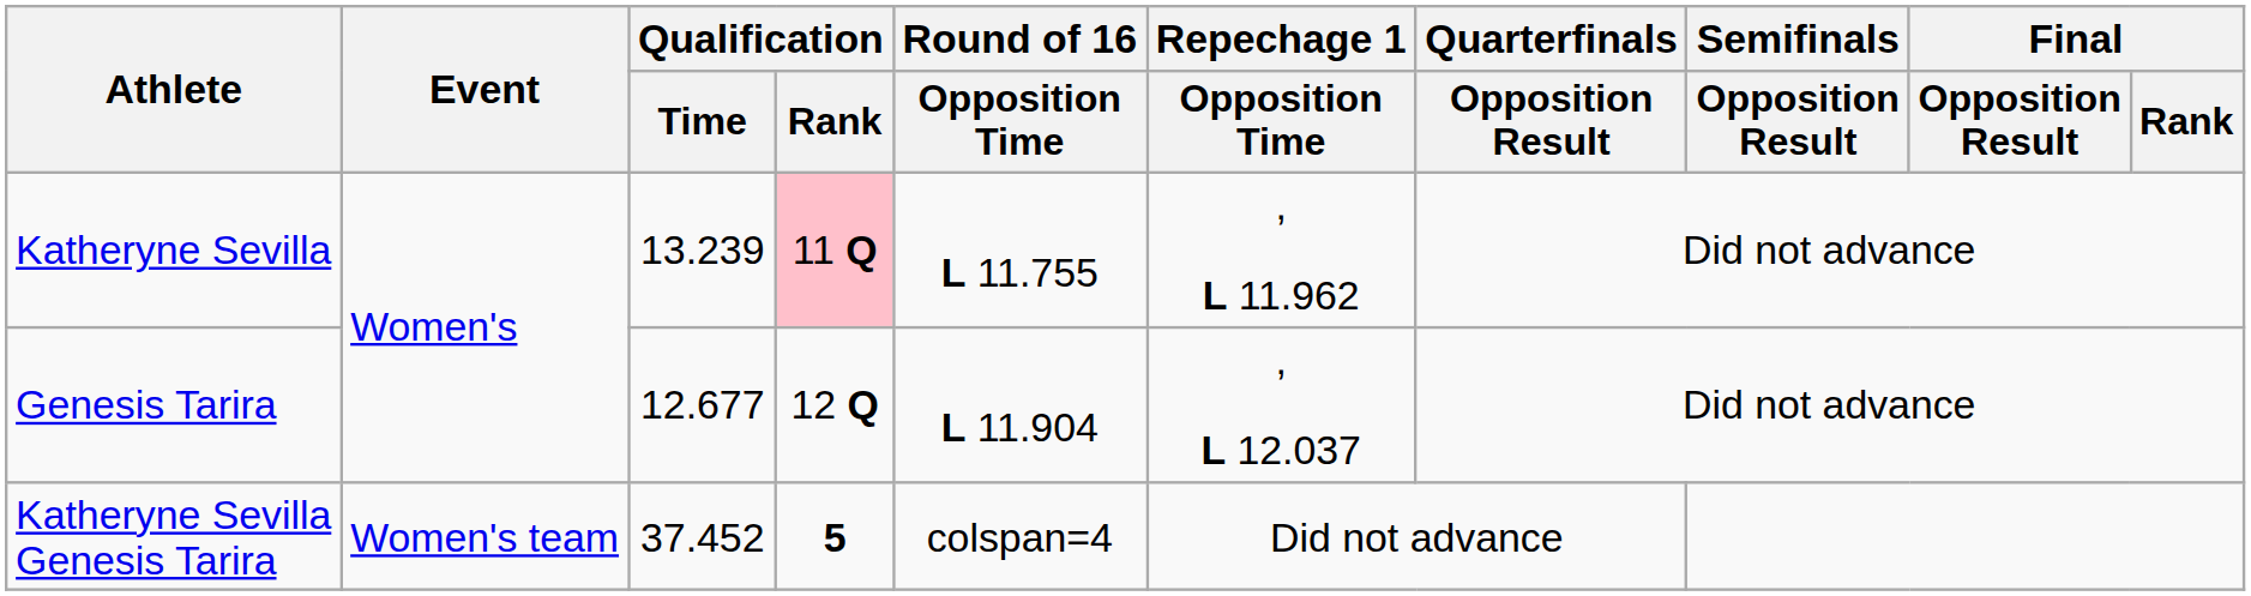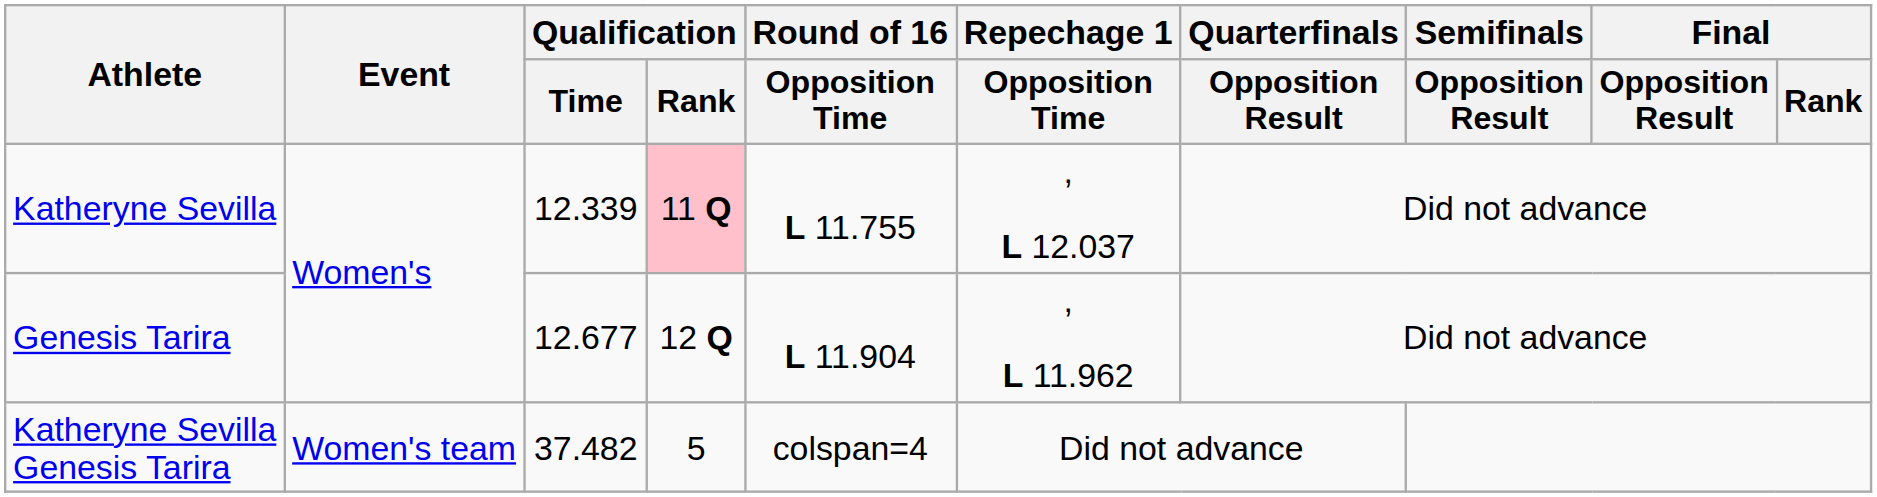Katheryne Sevilla | Qualification / Time: 13.239 -> 12.339
Katheryne Sevilla | Repechage 1 / Opposition Time: , L 11.962 -> , L 12.037
Genesis Tarira | Repechage 1 / Opposition Time: , L 12.037 -> , L 11.962
Katheryne Sevilla Genesis Tarira | Qualification / Time: 37.452 -> 37.482
Katheryne Sevilla Genesis Tarira | Qualification / Rank: bold -> normal
